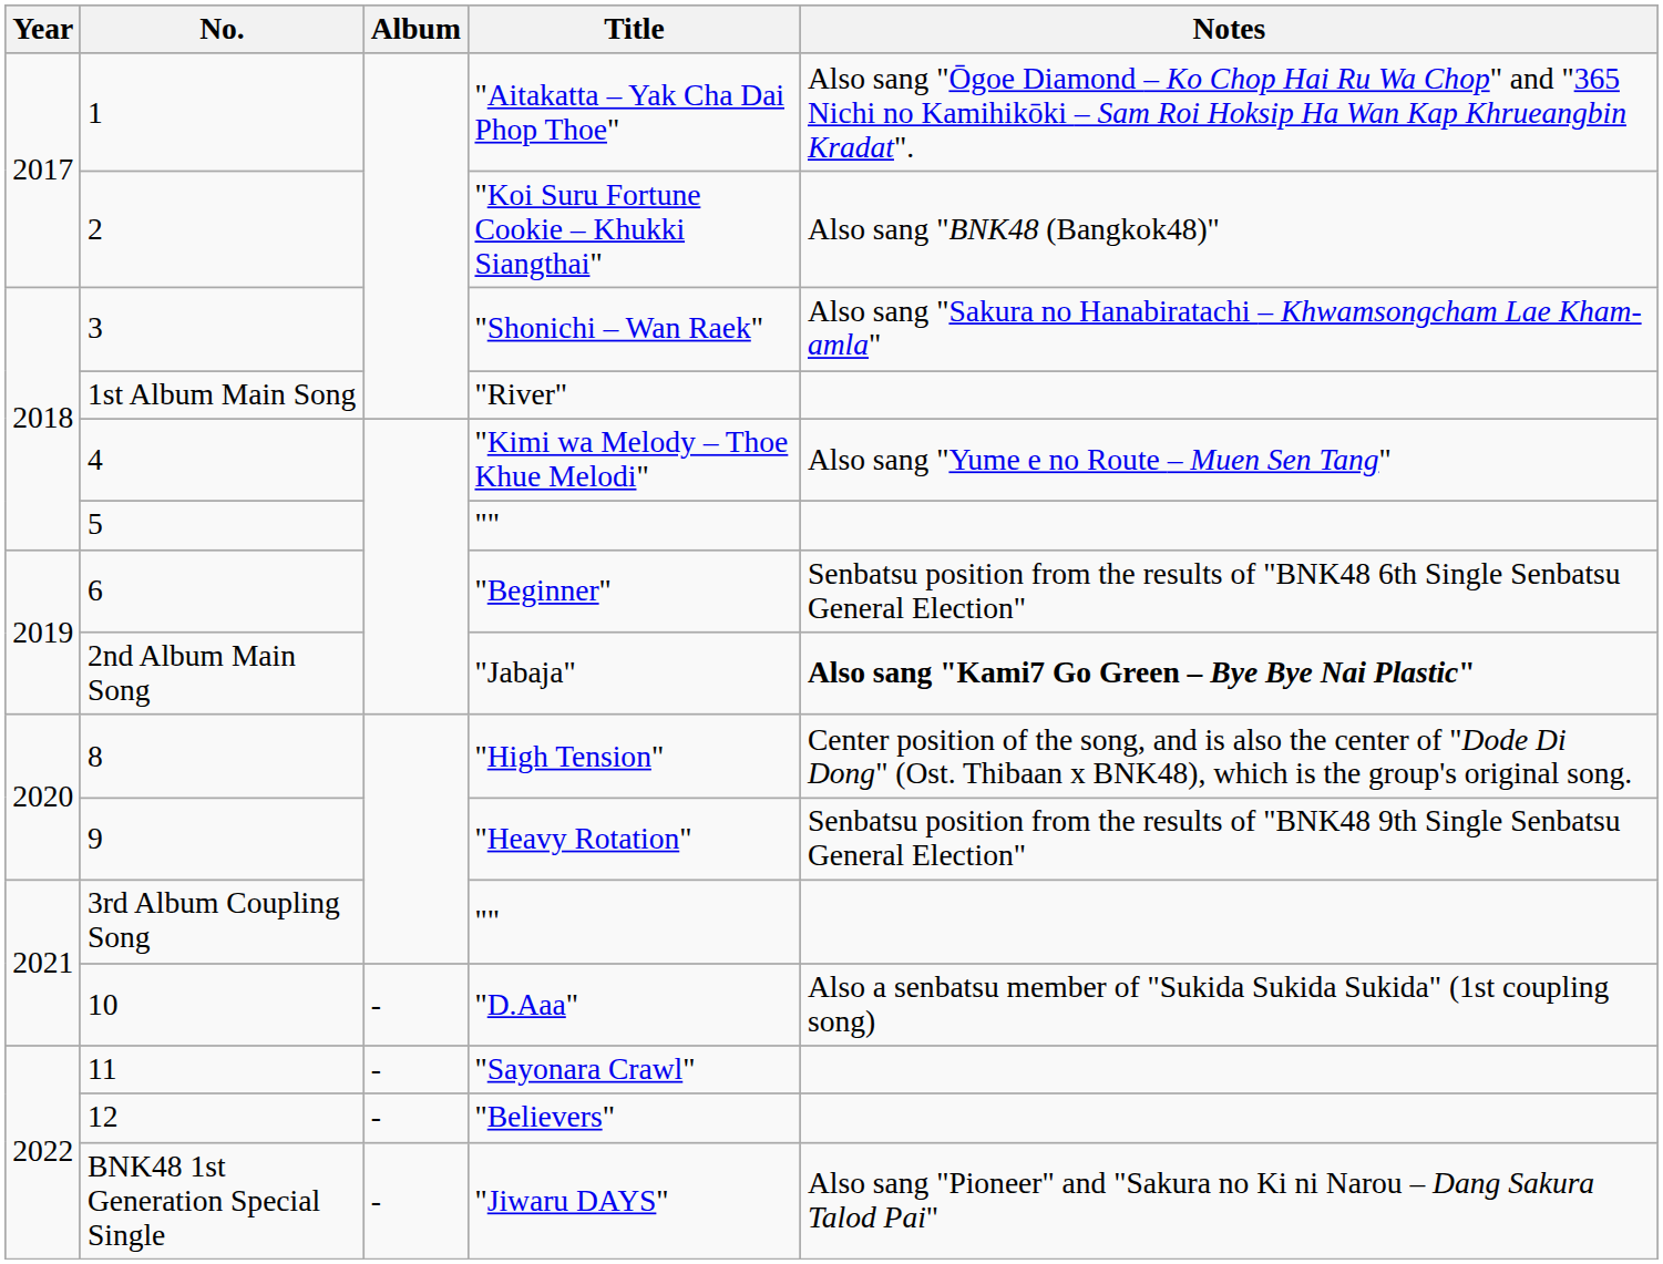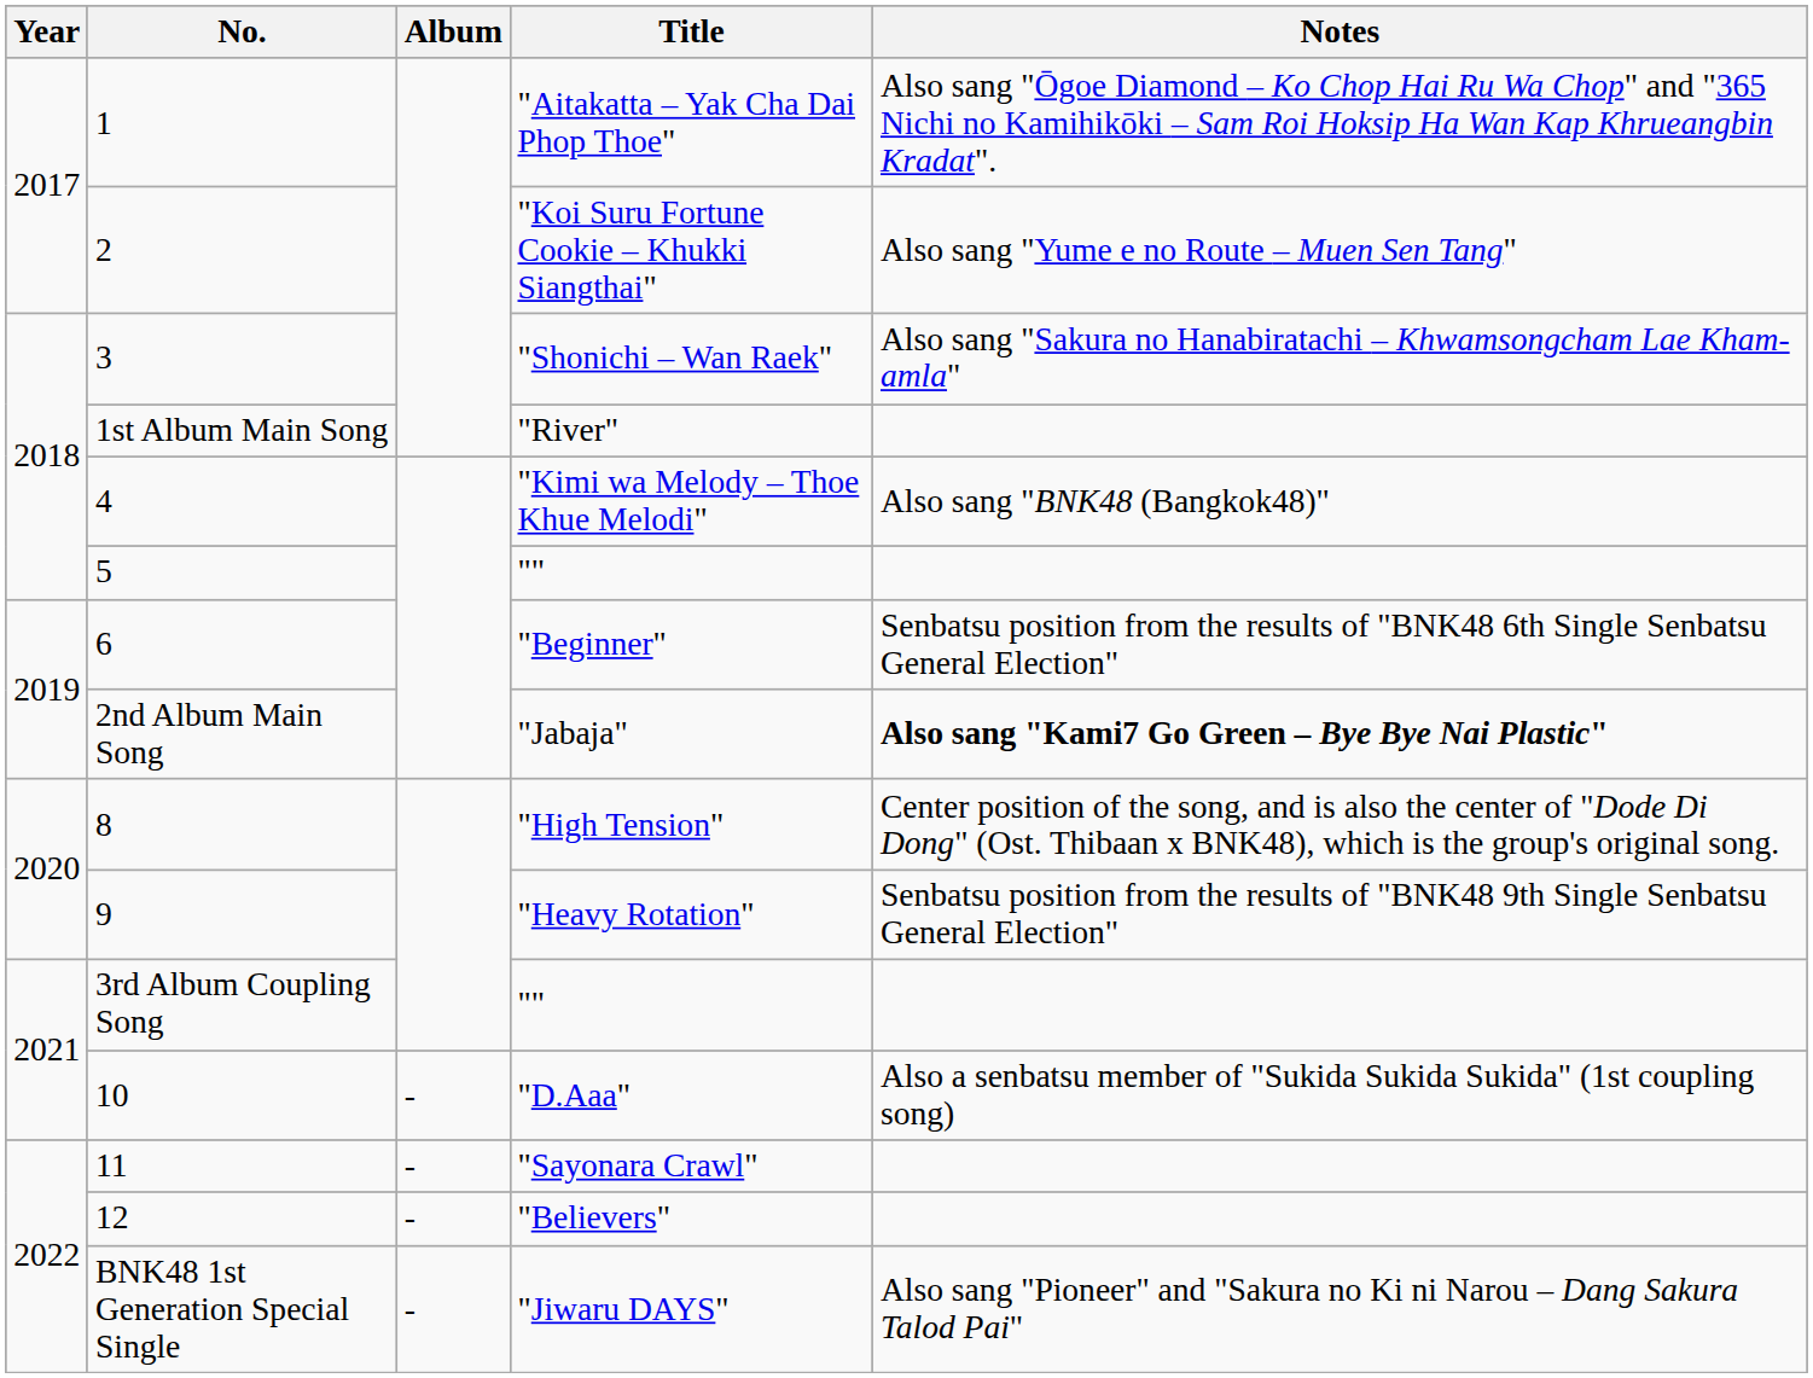"Koi Suru Fortune Cookie – Khukki Siangthai" | Notes: Also sang "BNK48 (Bangkok48)" -> Also sang "Yume e no Route – Muen Sen Tang"
"Kimi wa Melody – Thoe Khue Melodi" | Notes: Also sang "Yume e no Route – Muen Sen Tang" -> Also sang "BNK48 (Bangkok48)"
